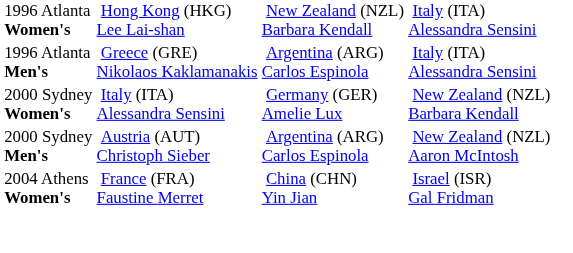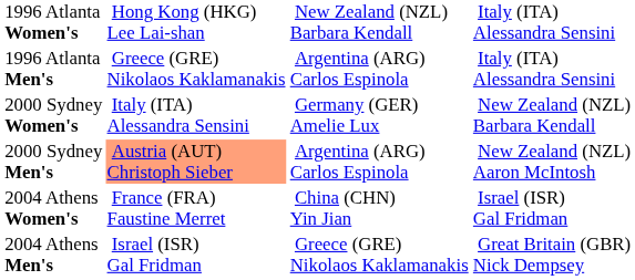2000 Sydney Men's | column 2: no background -> lightsalmon background
+ row: 2004 Athens Men's | Israel (ISR) Gal Fridman | Greece (GRE) Nikolaos Kaklamanakis | Great Britain (GBR) Nick Dempsey
